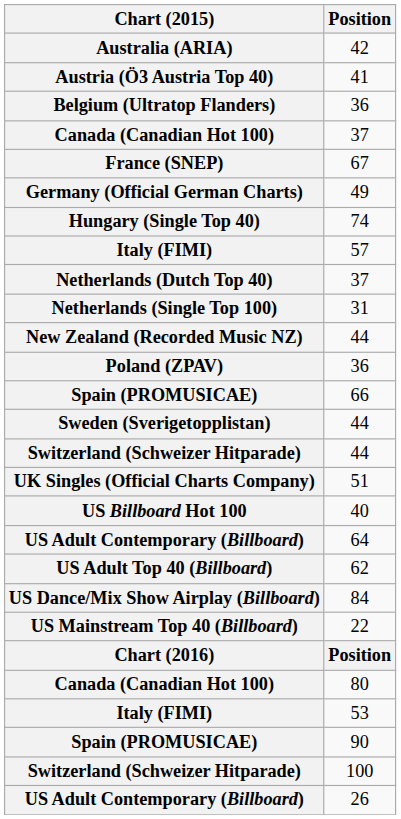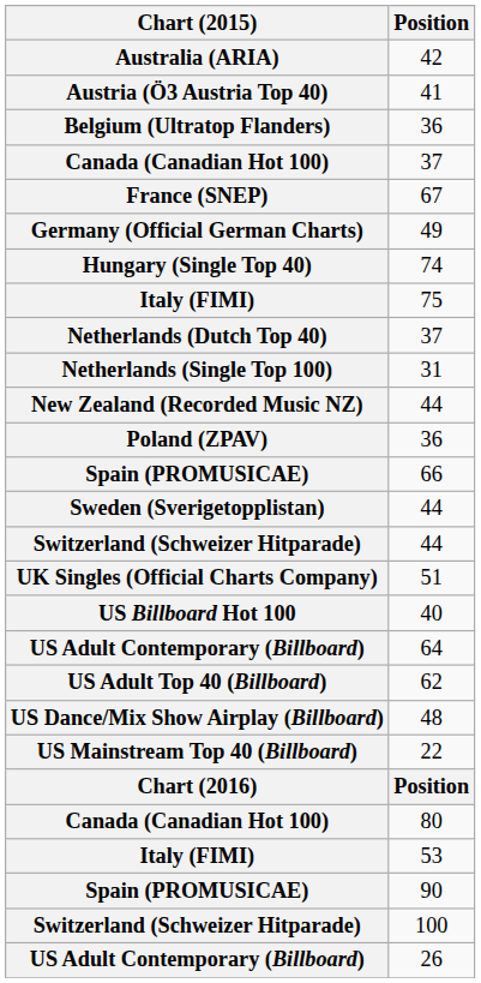row 9 | Position: 57 -> 75
row 21 | Position: 84 -> 48
